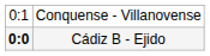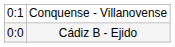Cádiz B - Ejido | column 1: bold -> normal
